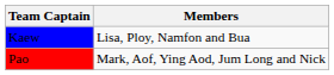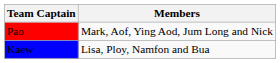rows swapped: Pao <-> Kaew
